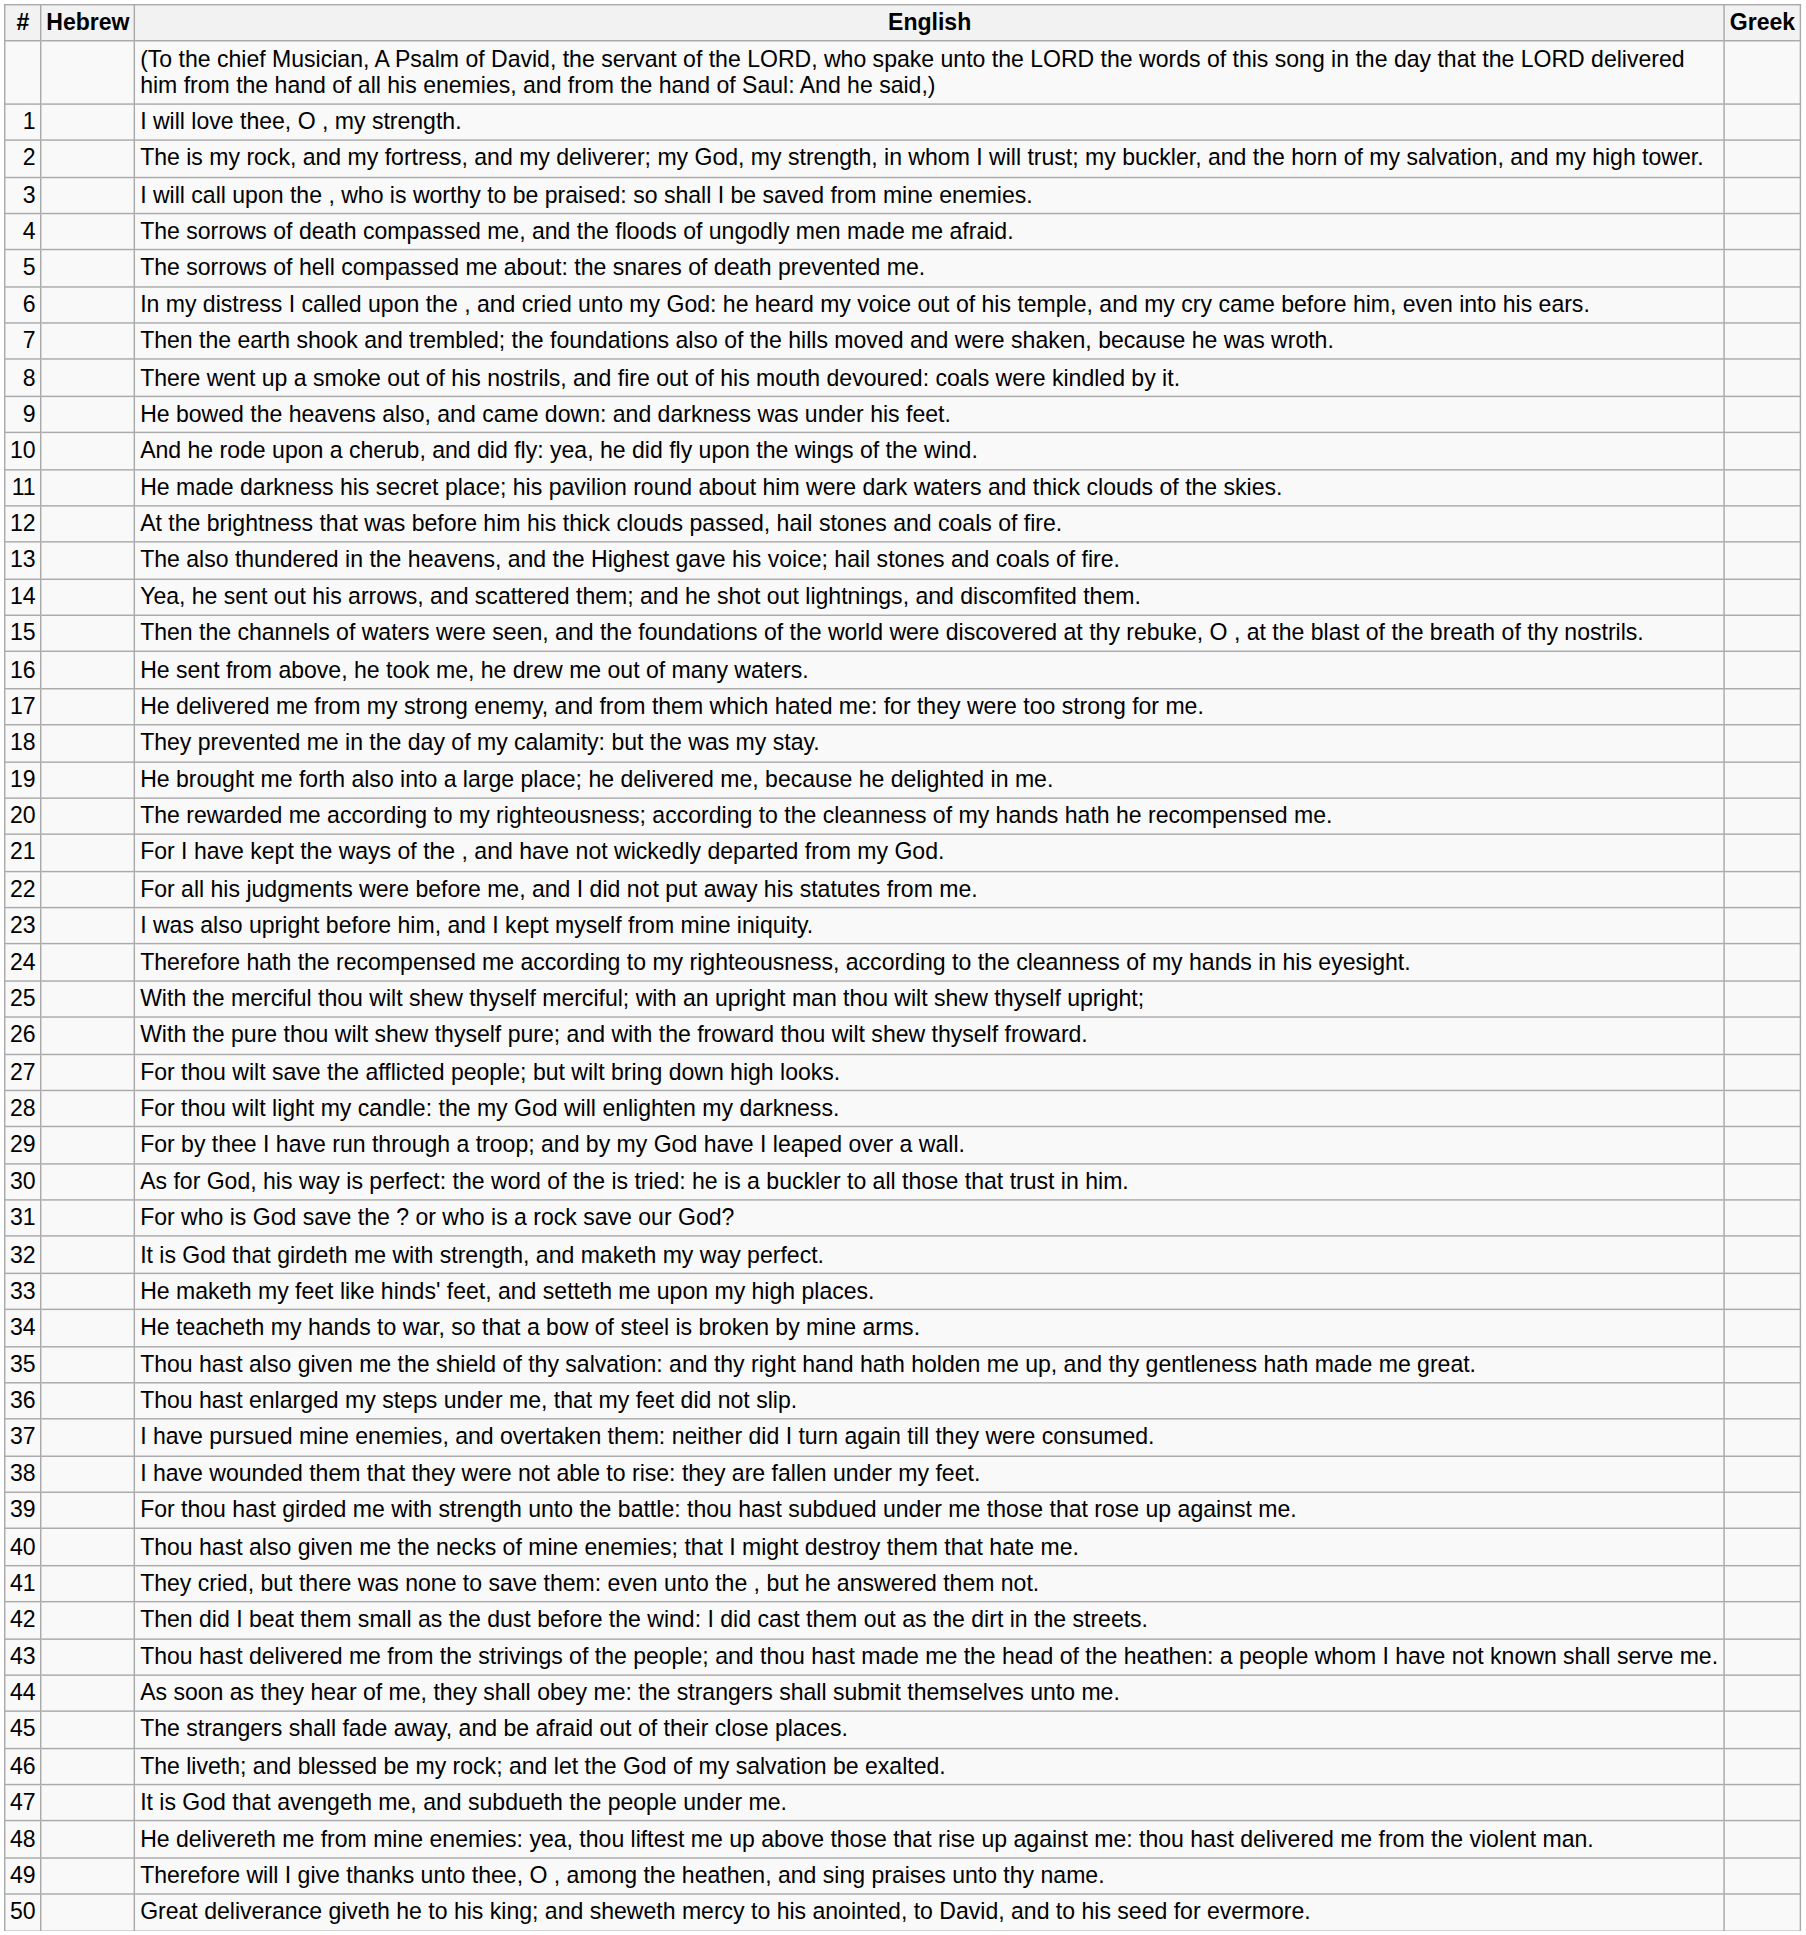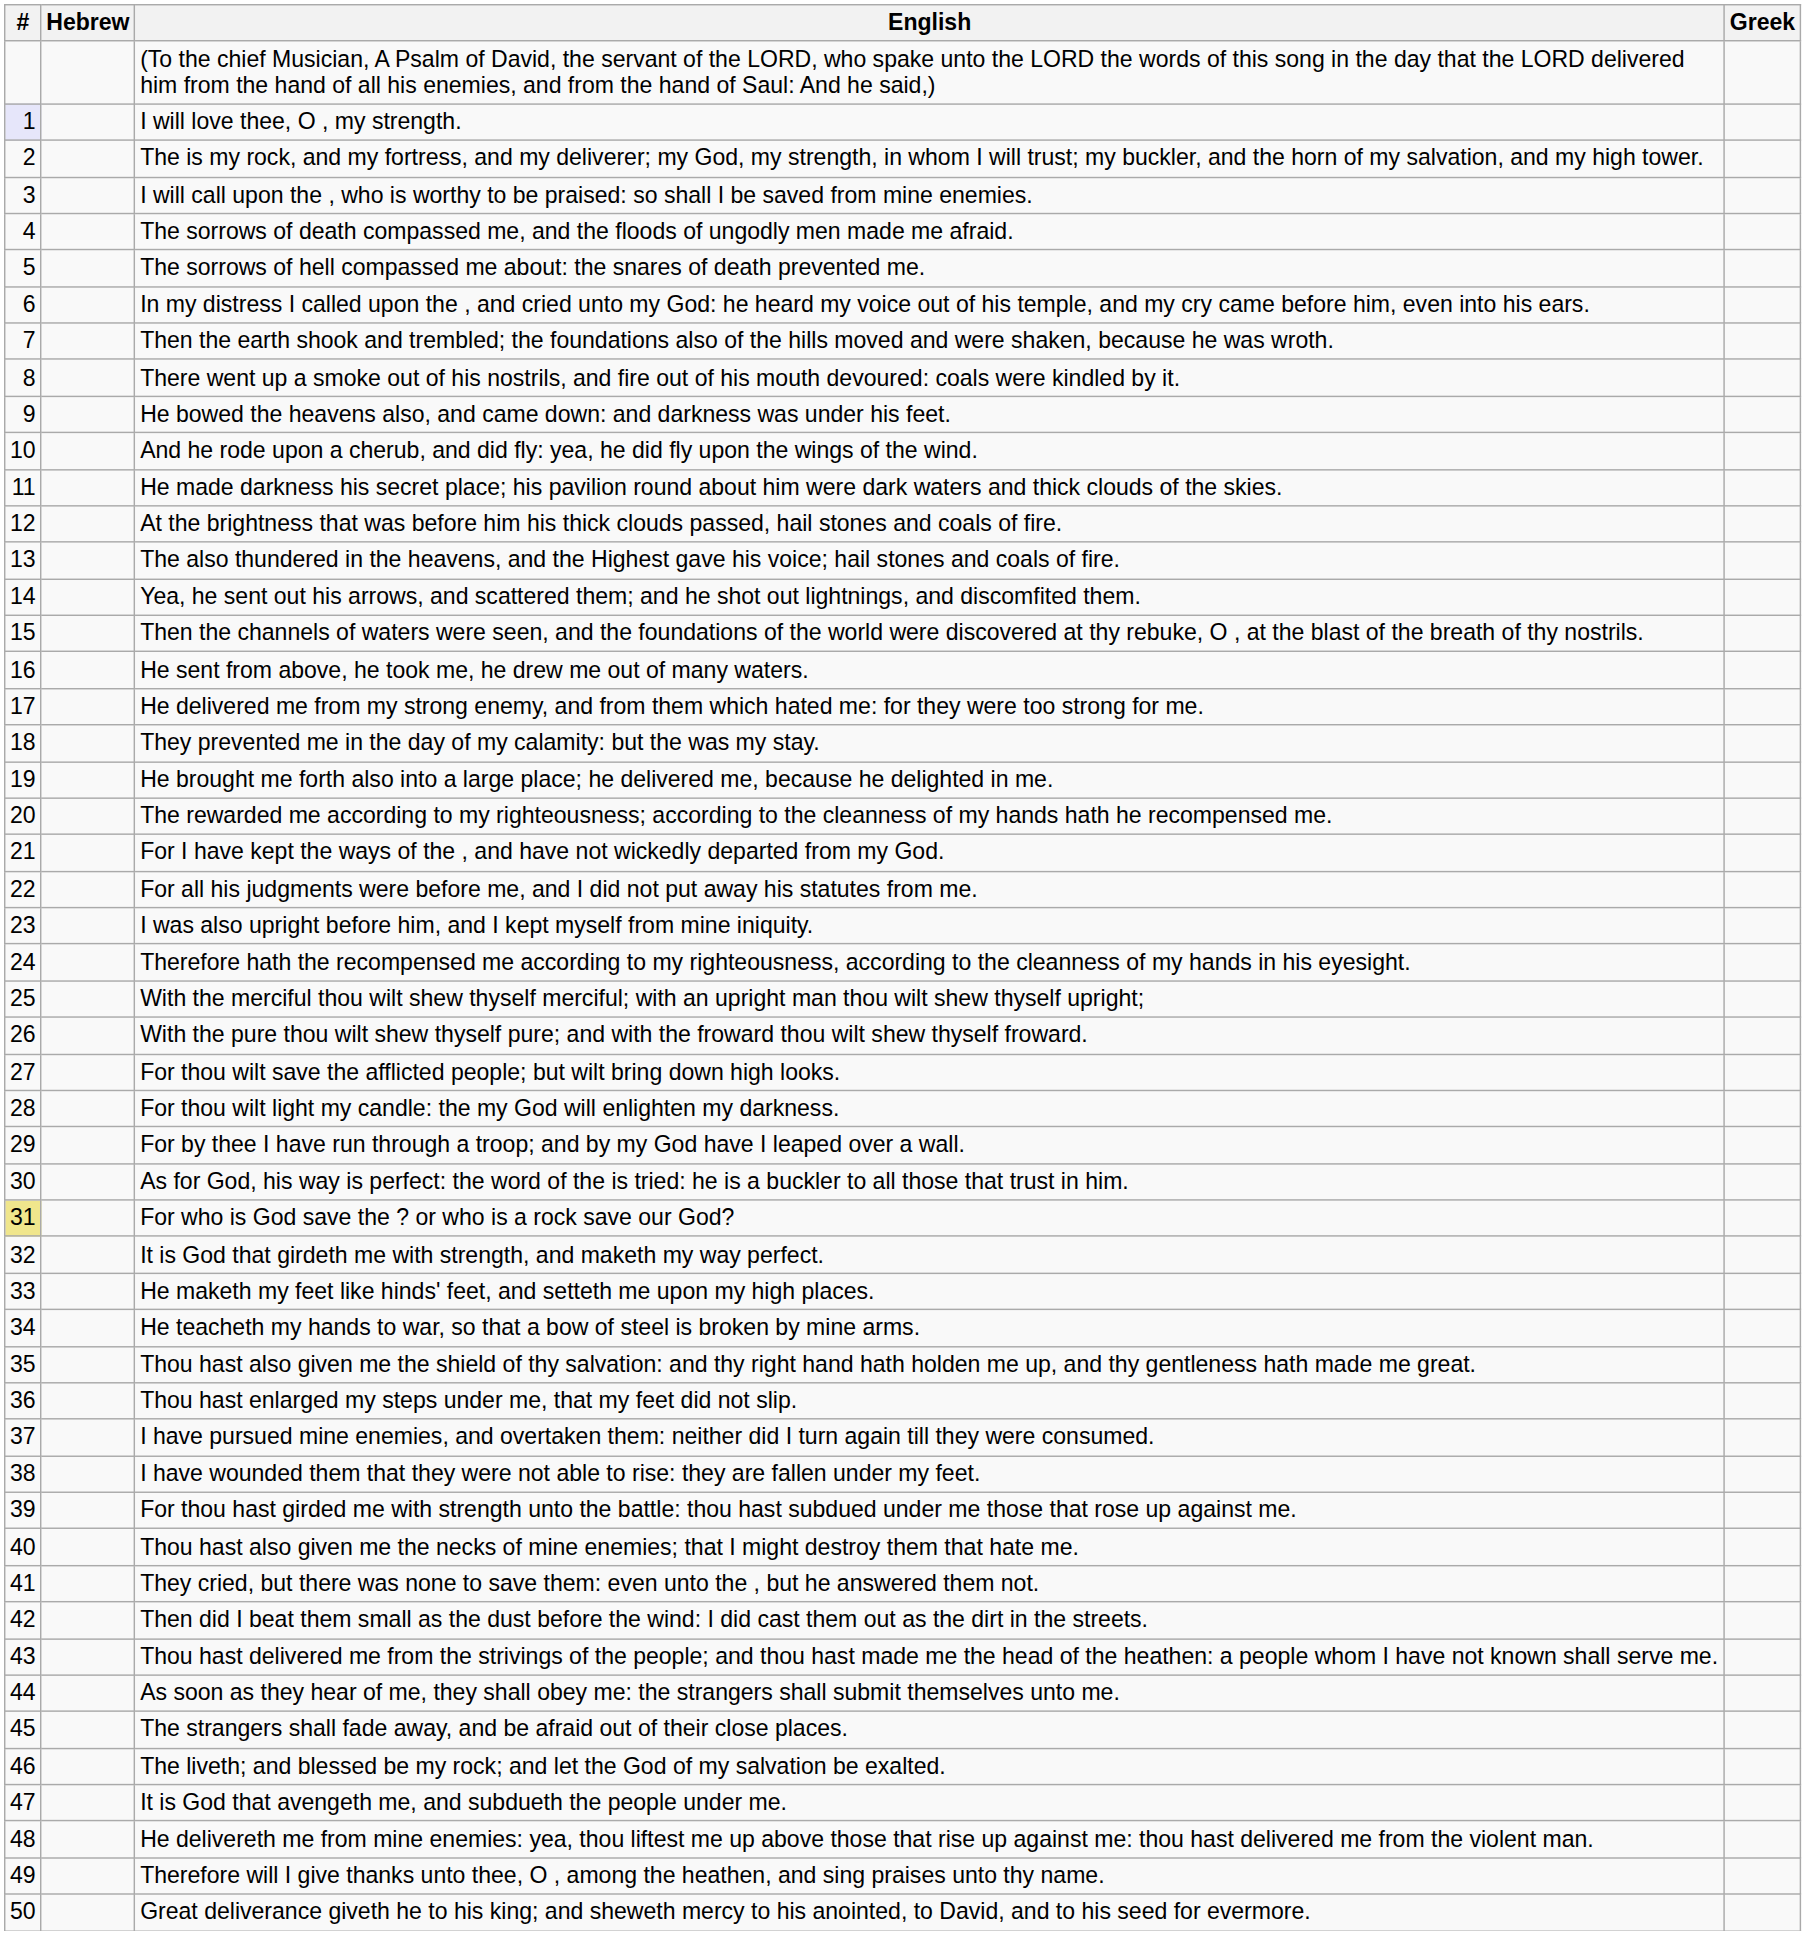I will love thee, O , my strength. | #: no background -> lavender background
For who is God save the ? or who is a rock save our God? | #: no background -> khaki background
